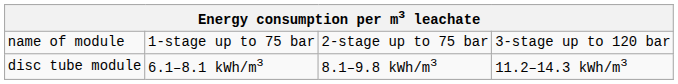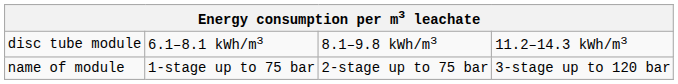rows swapped: name of module <-> disc tube module
